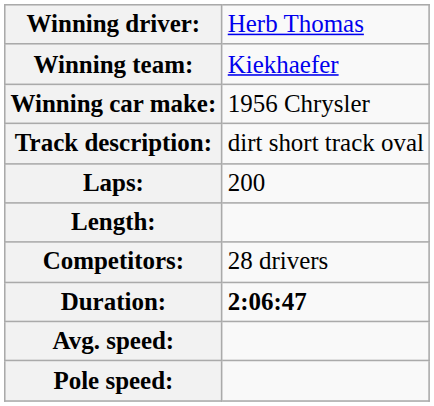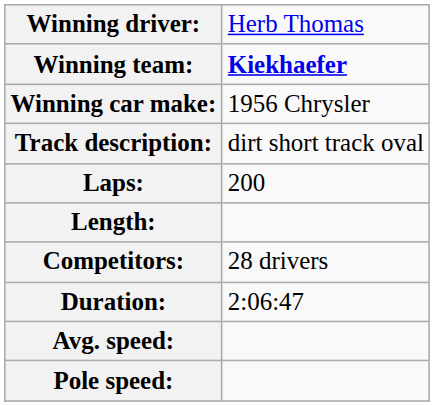Winning team: | column 2: normal -> bold
Duration: | column 2: bold -> normal
